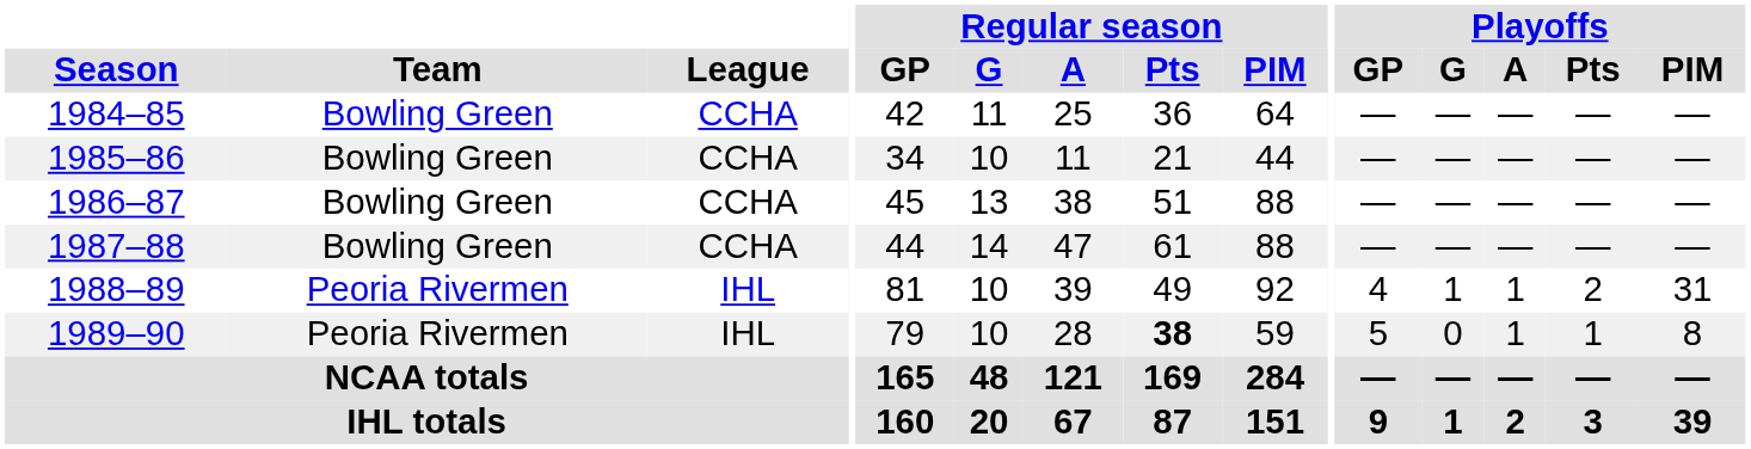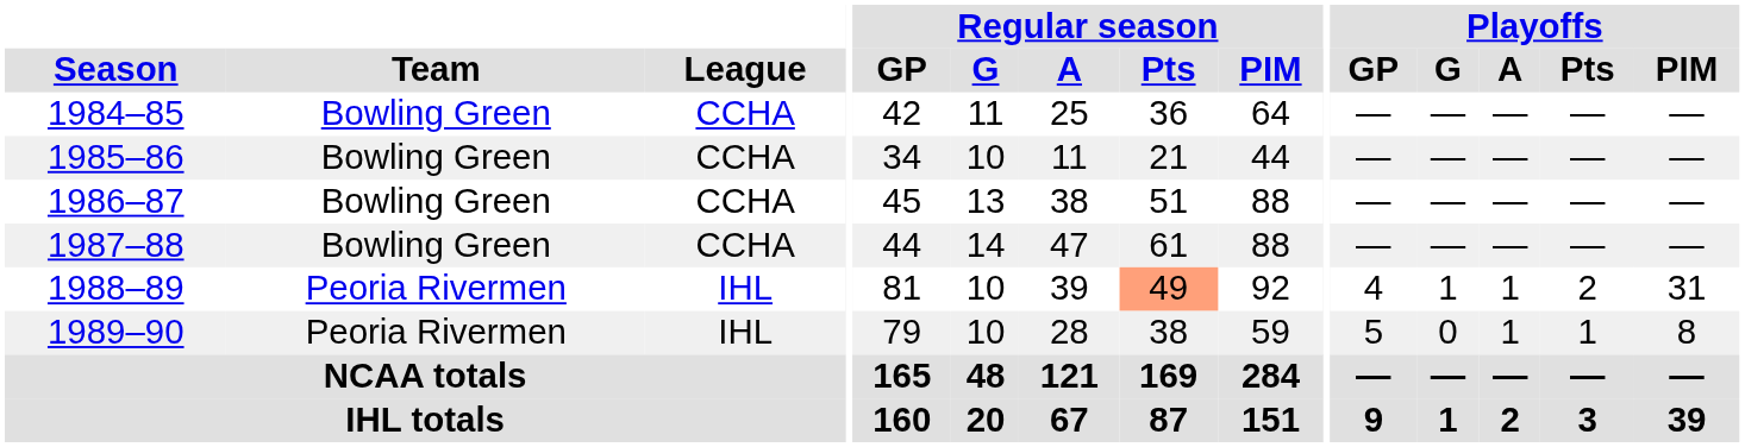1988–89 | Regular season / Pts: no background -> lightsalmon background
1989–90 | Regular season / Pts: bold -> normal
